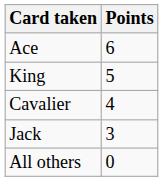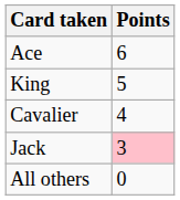Jack | Points: no background -> pink background
